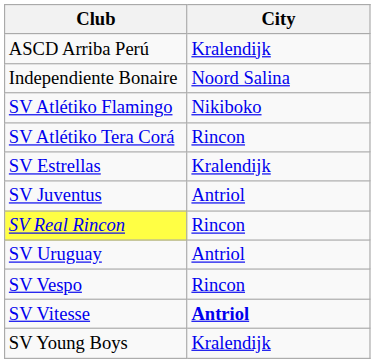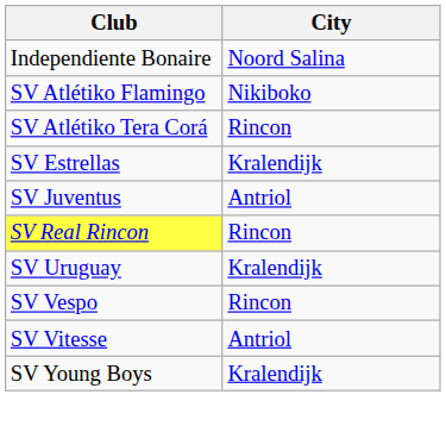- row: ASCD Arriba Perú | Kralendijk
SV Uruguay | City: Antriol -> Kralendijk
SV Vitesse | City: bold -> normal
